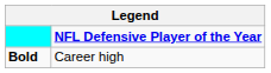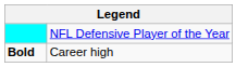row 2 | column 2: bold -> normal
